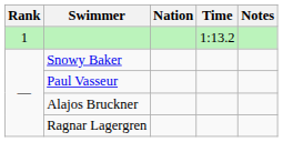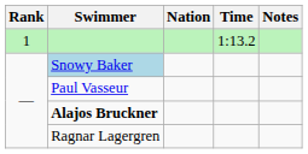Snowy Baker | Swimmer: no background -> lightblue background
Alajos Bruckner | Swimmer: normal -> bold
